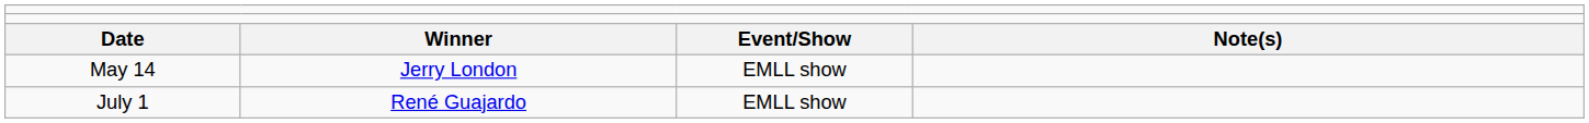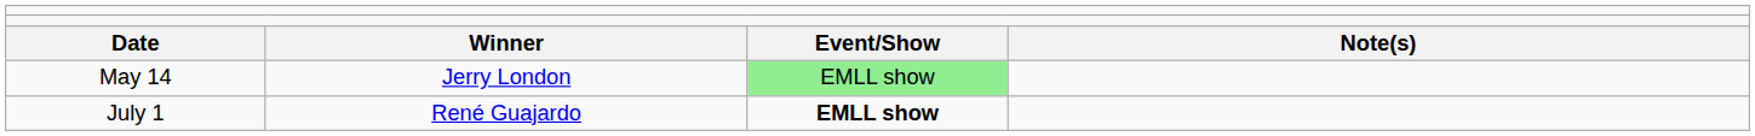May 14 | column 3: no background -> lightgreen background
July 1 | column 3: normal -> bold
